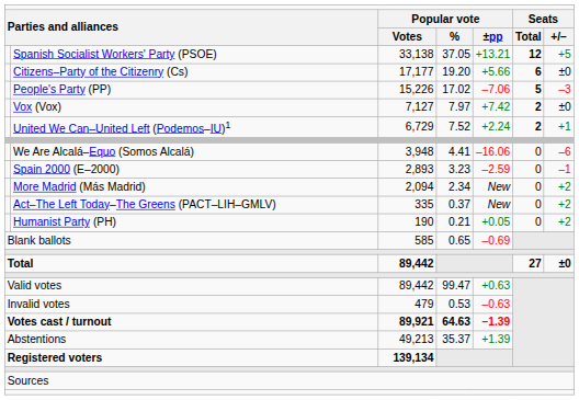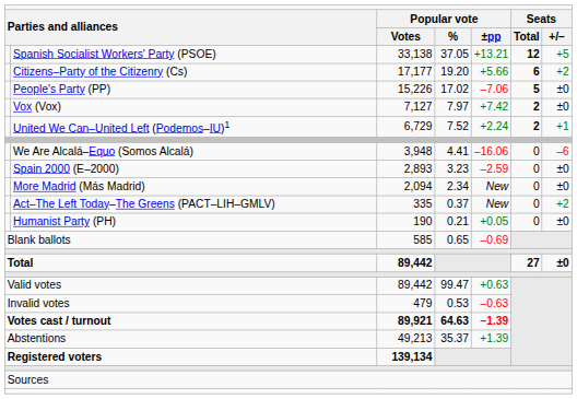Citizens–Party of the Citizenry (Cs) | column 7: ±0 -> +2
People's Party (PP) | column 7: –3 -> ±0
Spain 2000 (E–2000) | column 7: –1 -> ±0
More Madrid (Más Madrid) | column 7: +2 -> ±0
Humanist Party (PH) | column 7: +2 -> ±0
